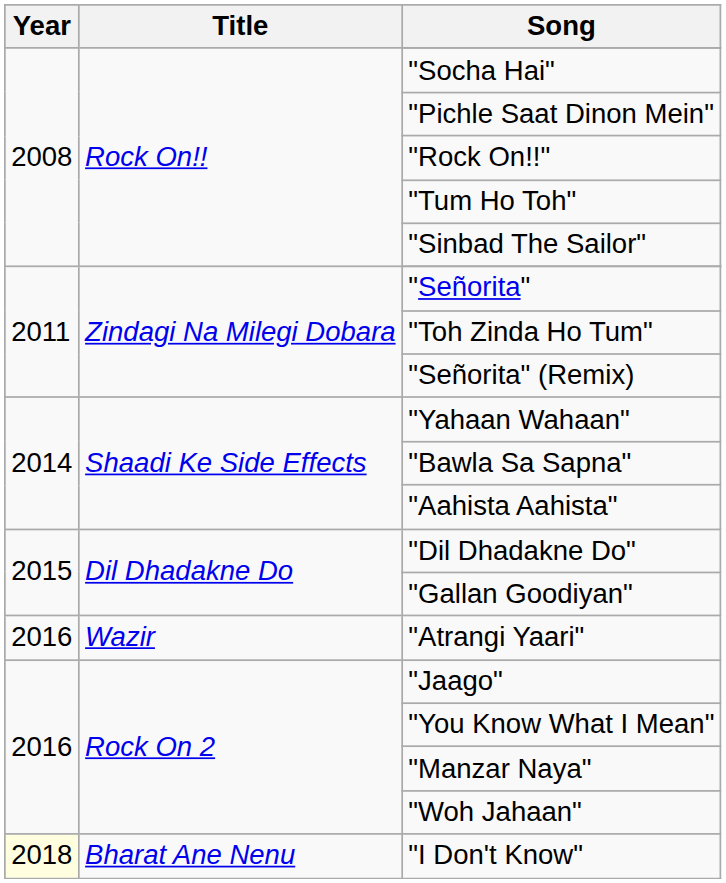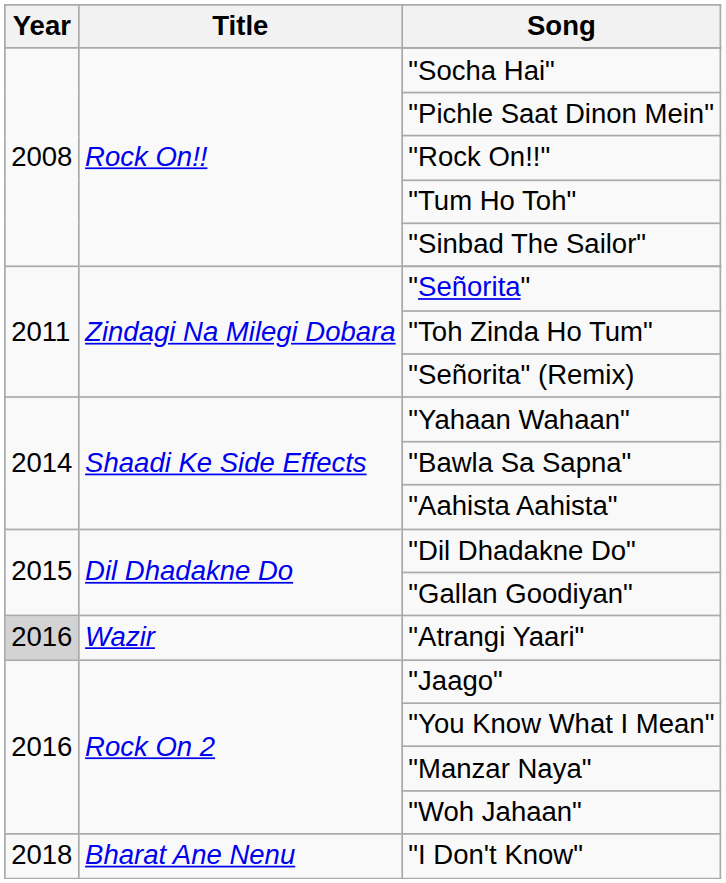"Atrangi Yaari" | Year: no background -> lightgrey background
"I Don't Know" | Year: lightyellow background -> no background
